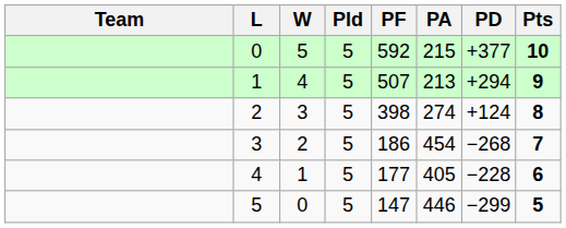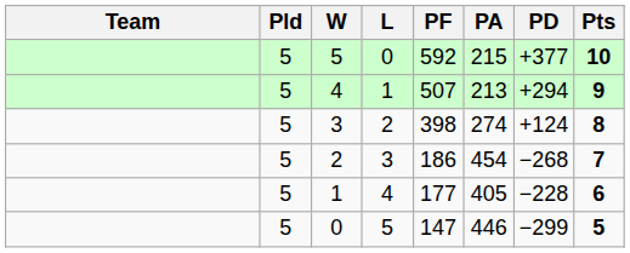columns swapped: Pld <-> L
